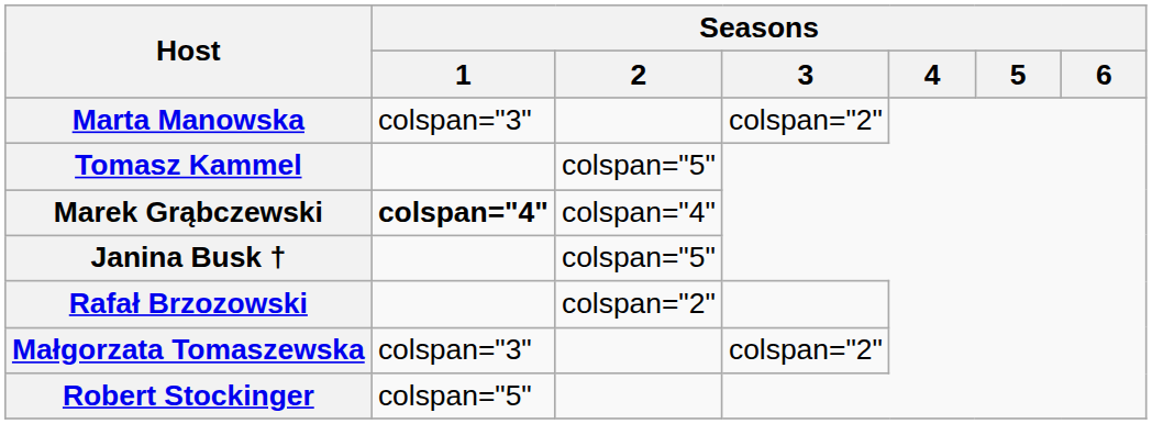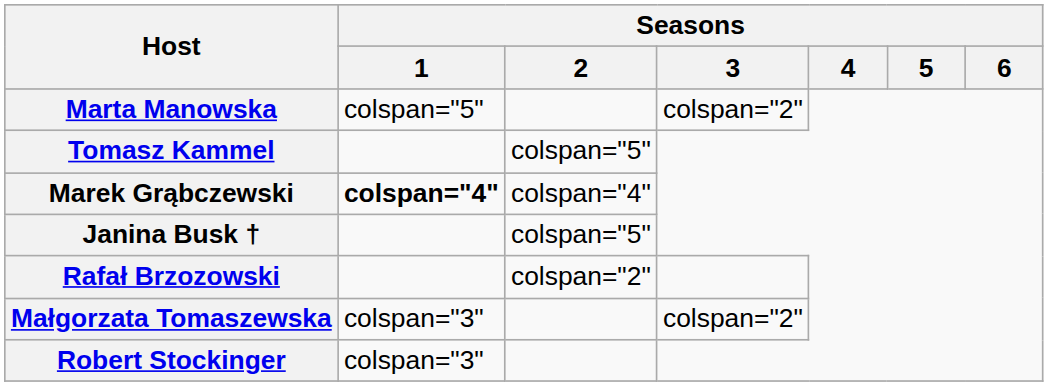Marta Manowska | Seasons / 1: colspan="3" -> colspan="5"
Robert Stockinger | Seasons / 1: colspan="5" -> colspan="3"
